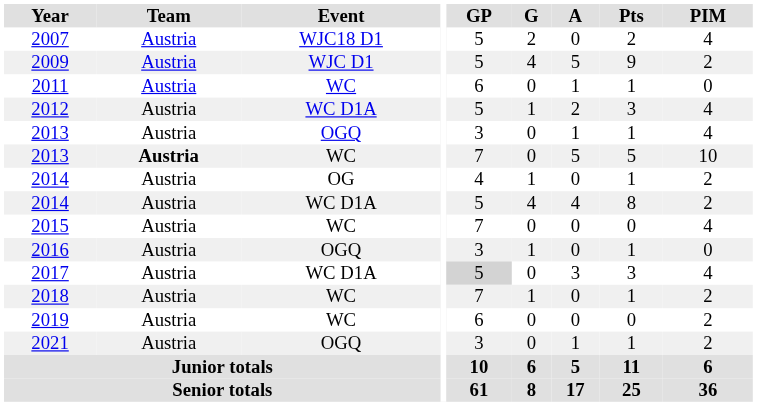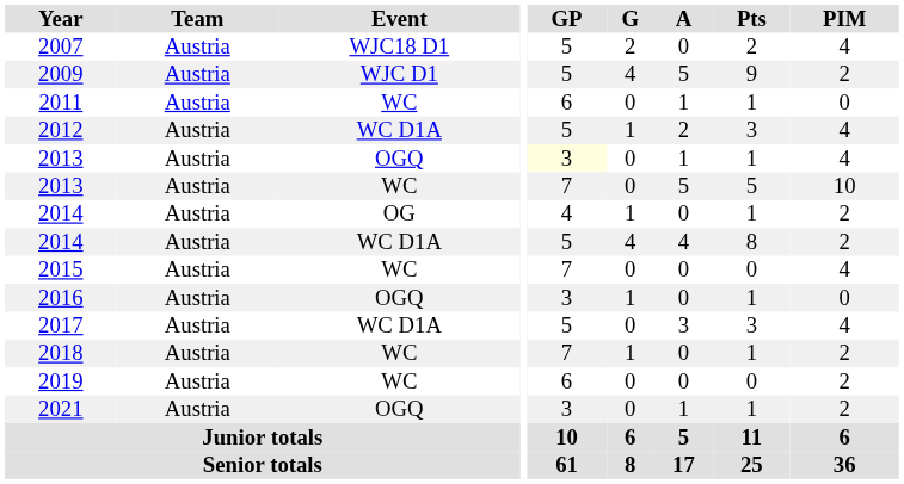2013 / OGQ | GP: no background -> lightyellow background
2013 / WC | Team: bold -> normal
2017 | GP: lightgrey background -> no background
